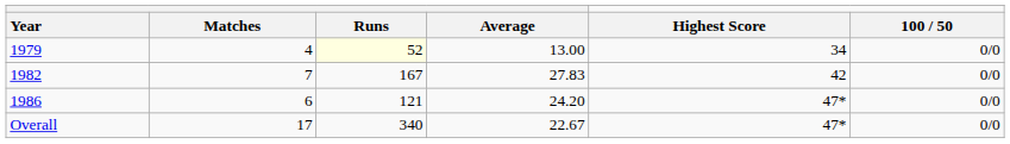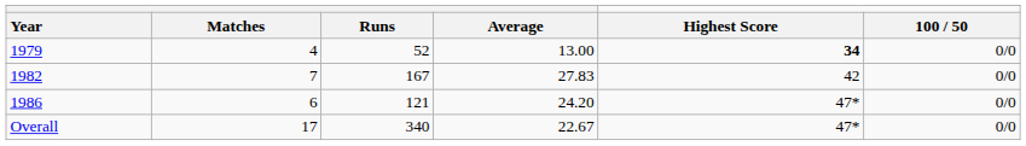1979 | Runs: lightyellow background -> no background
1979 | Highest Score: normal -> bold
